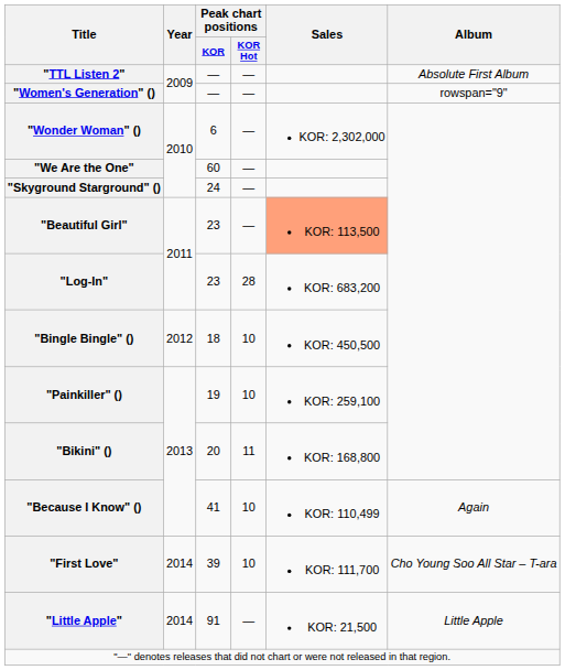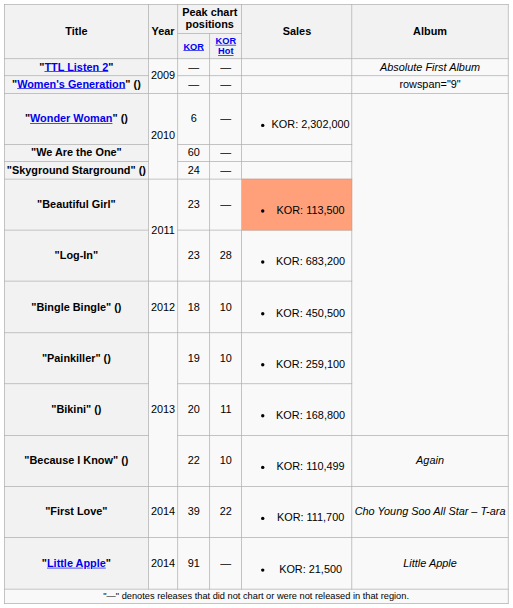"Because I Know" () | Peak chart positions / KOR: 41 -> 22
"First Love" | Peak chart positions / KOR Hot: 10 -> 22
